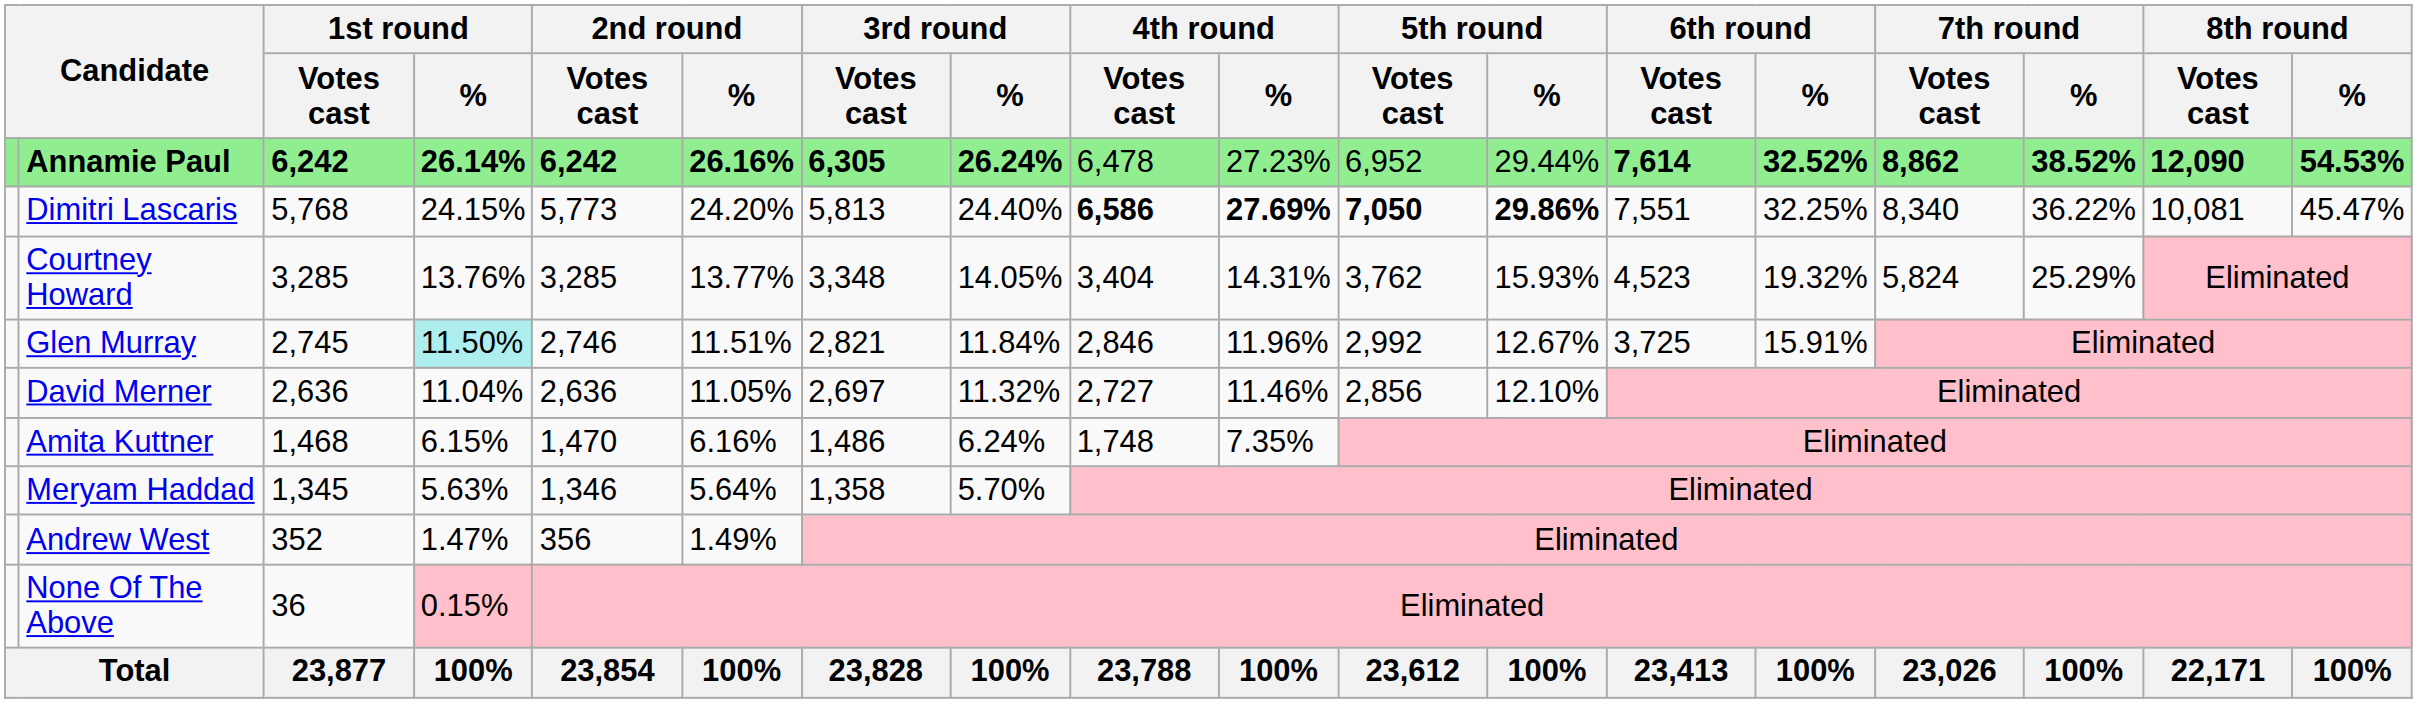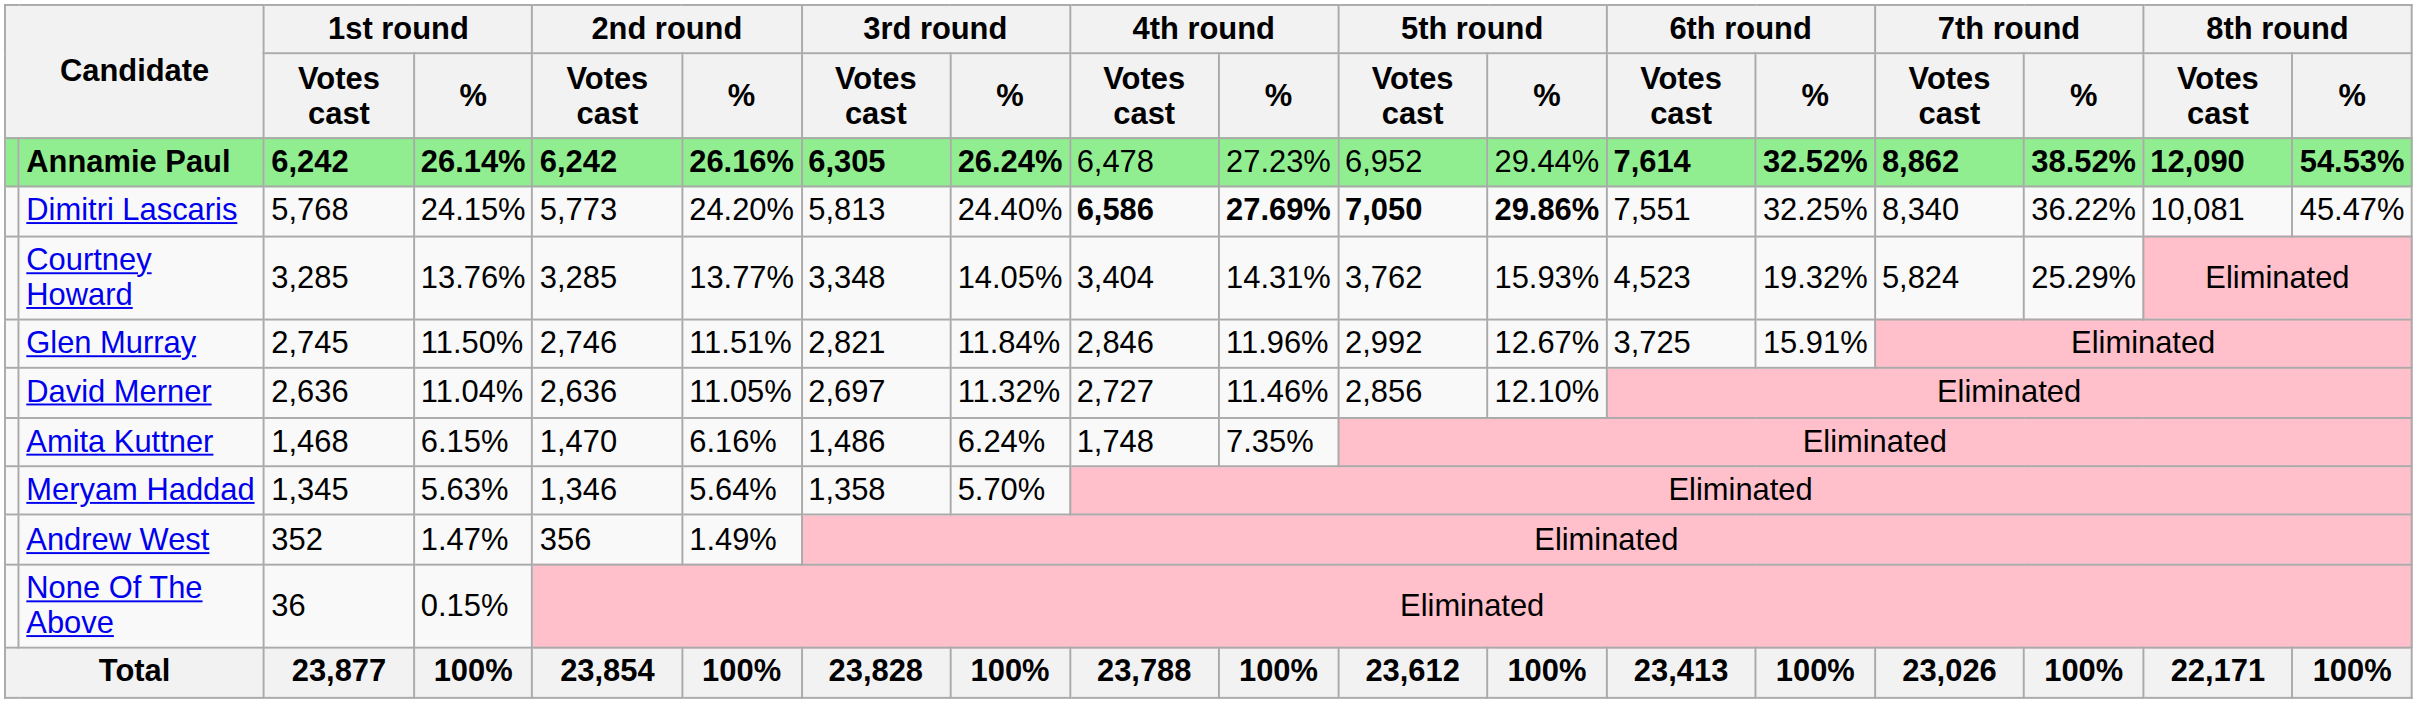Glen Murray | 1st round / %: paleturquoise background -> no background
None Of The Above | 1st round / %: pink background -> no background
